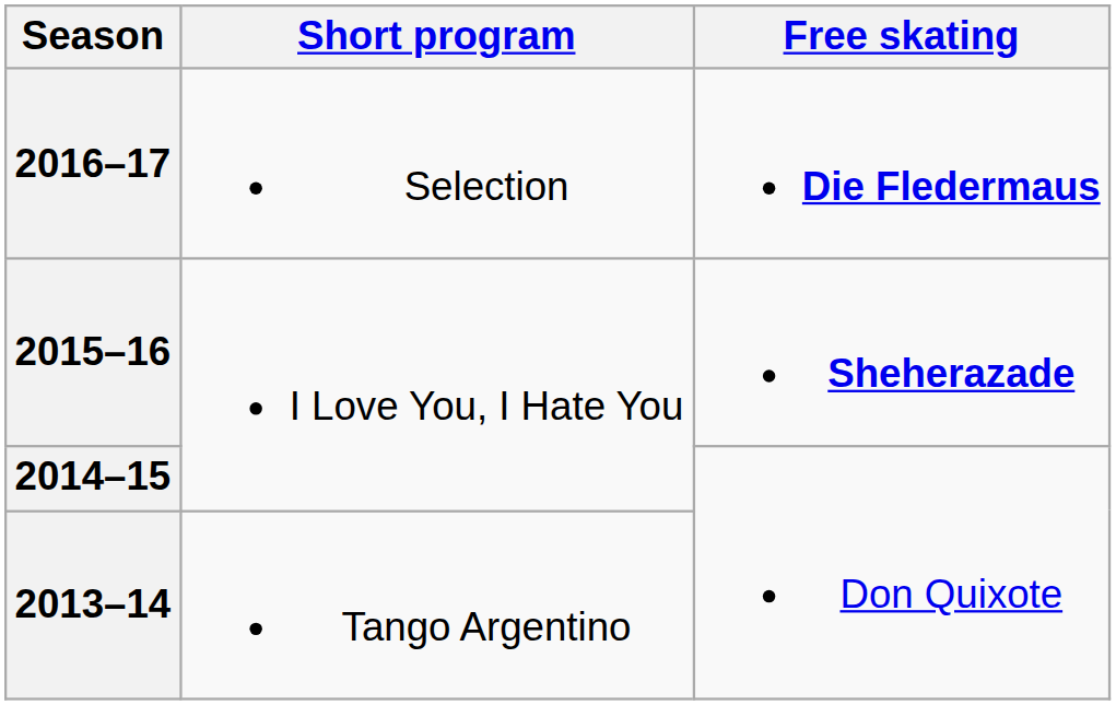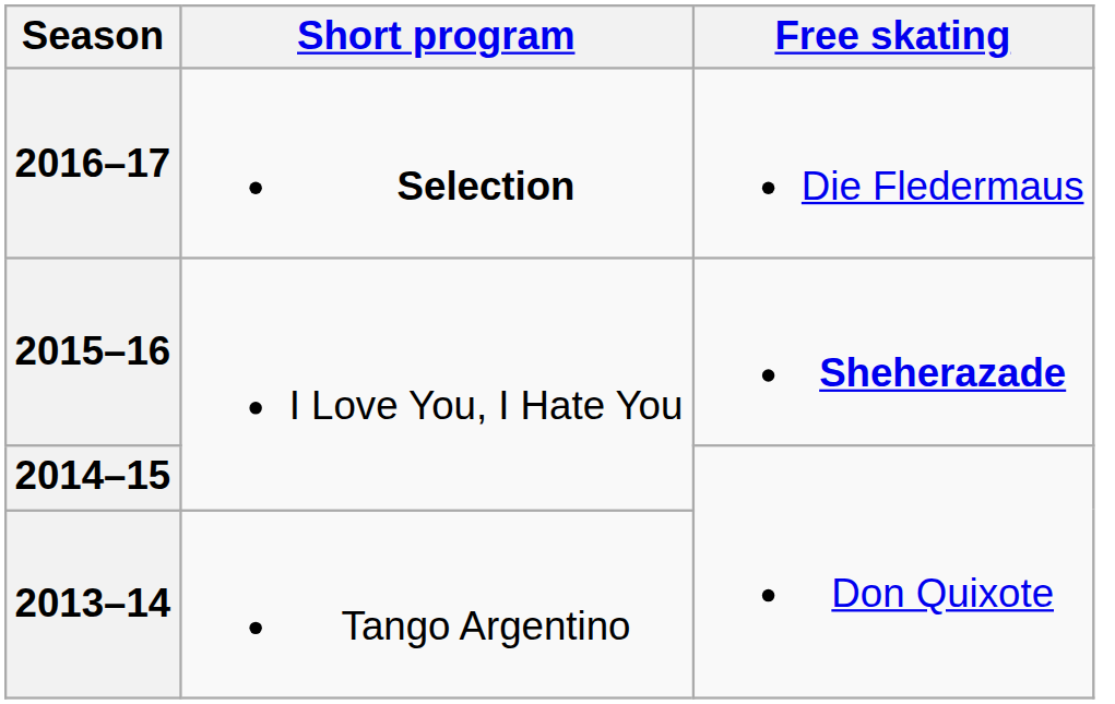2016–17 | Short program: normal -> bold
2016–17 | Free skating: bold -> normal
